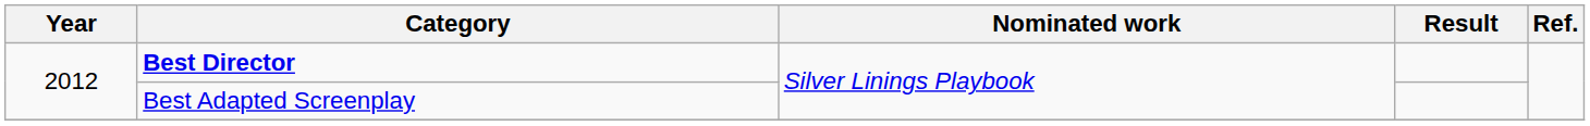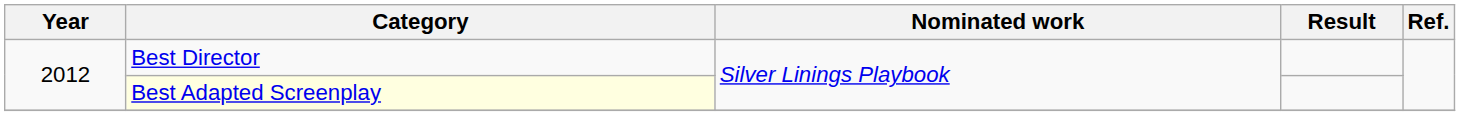Best Director | Category: bold -> normal
Best Adapted Screenplay | Category: no background -> lightyellow background
